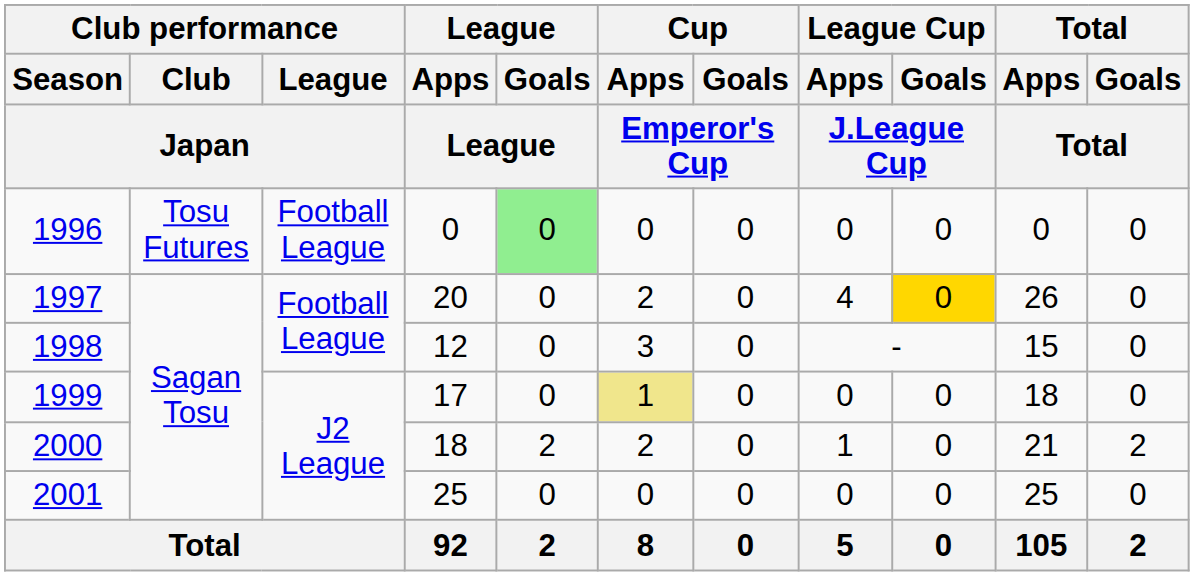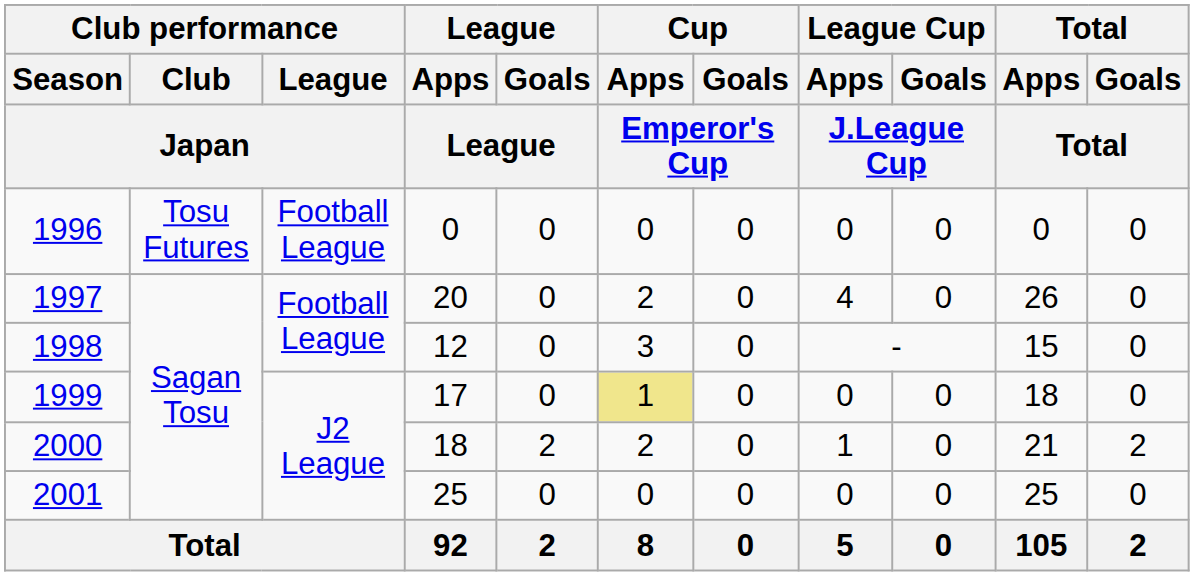1996 | League / Goals / League: lightgreen background -> no background
1997 | League Cup / Goals / J.League Cup: gold background -> no background
